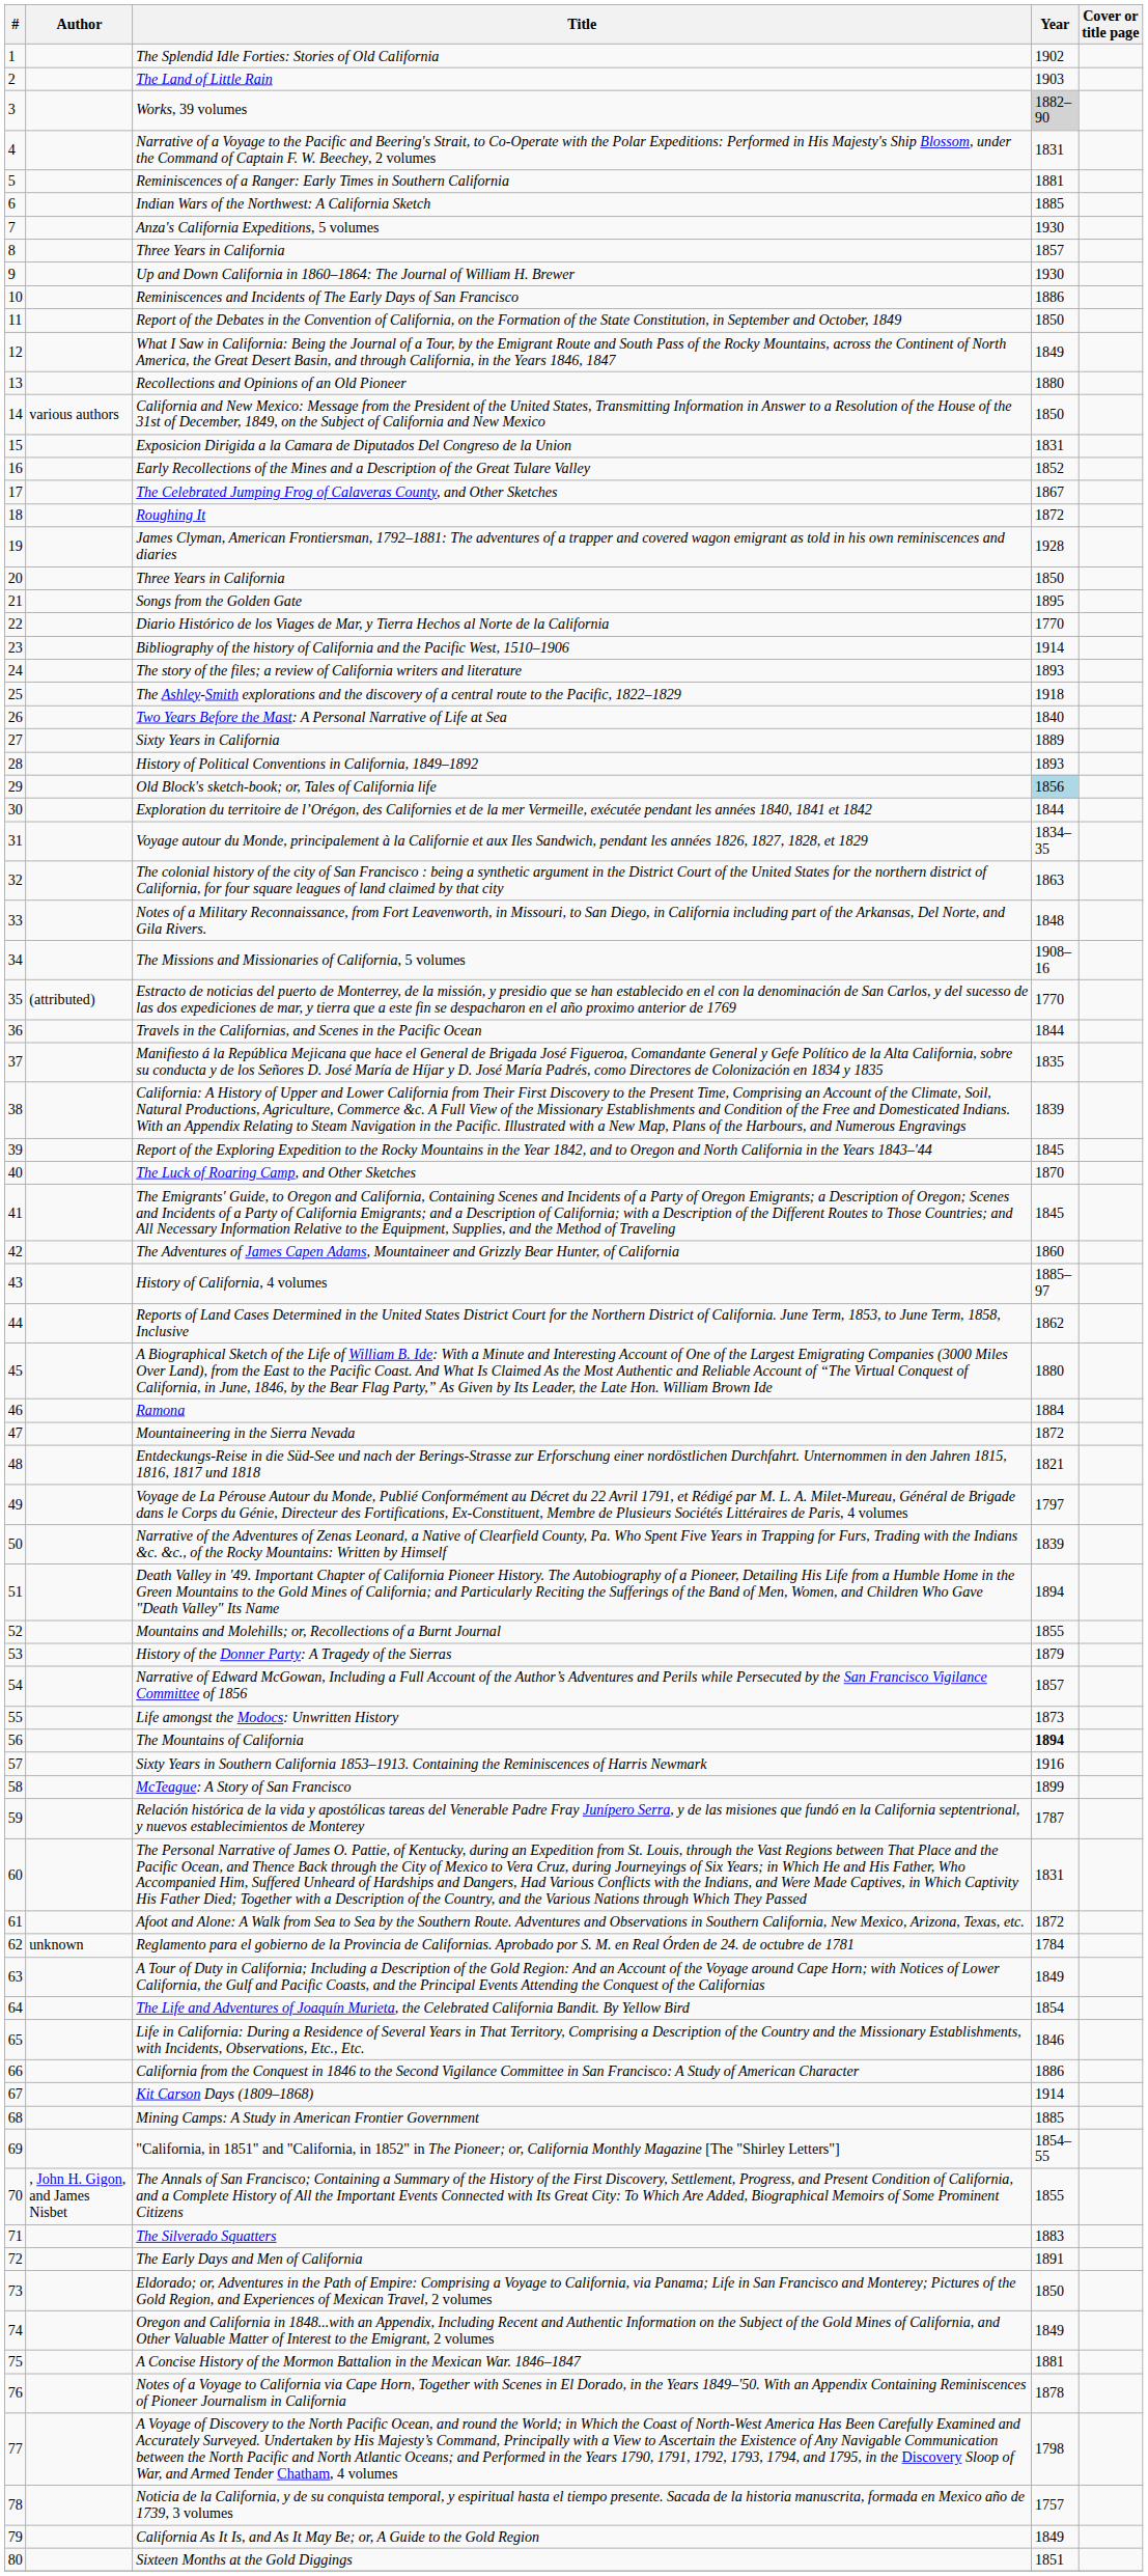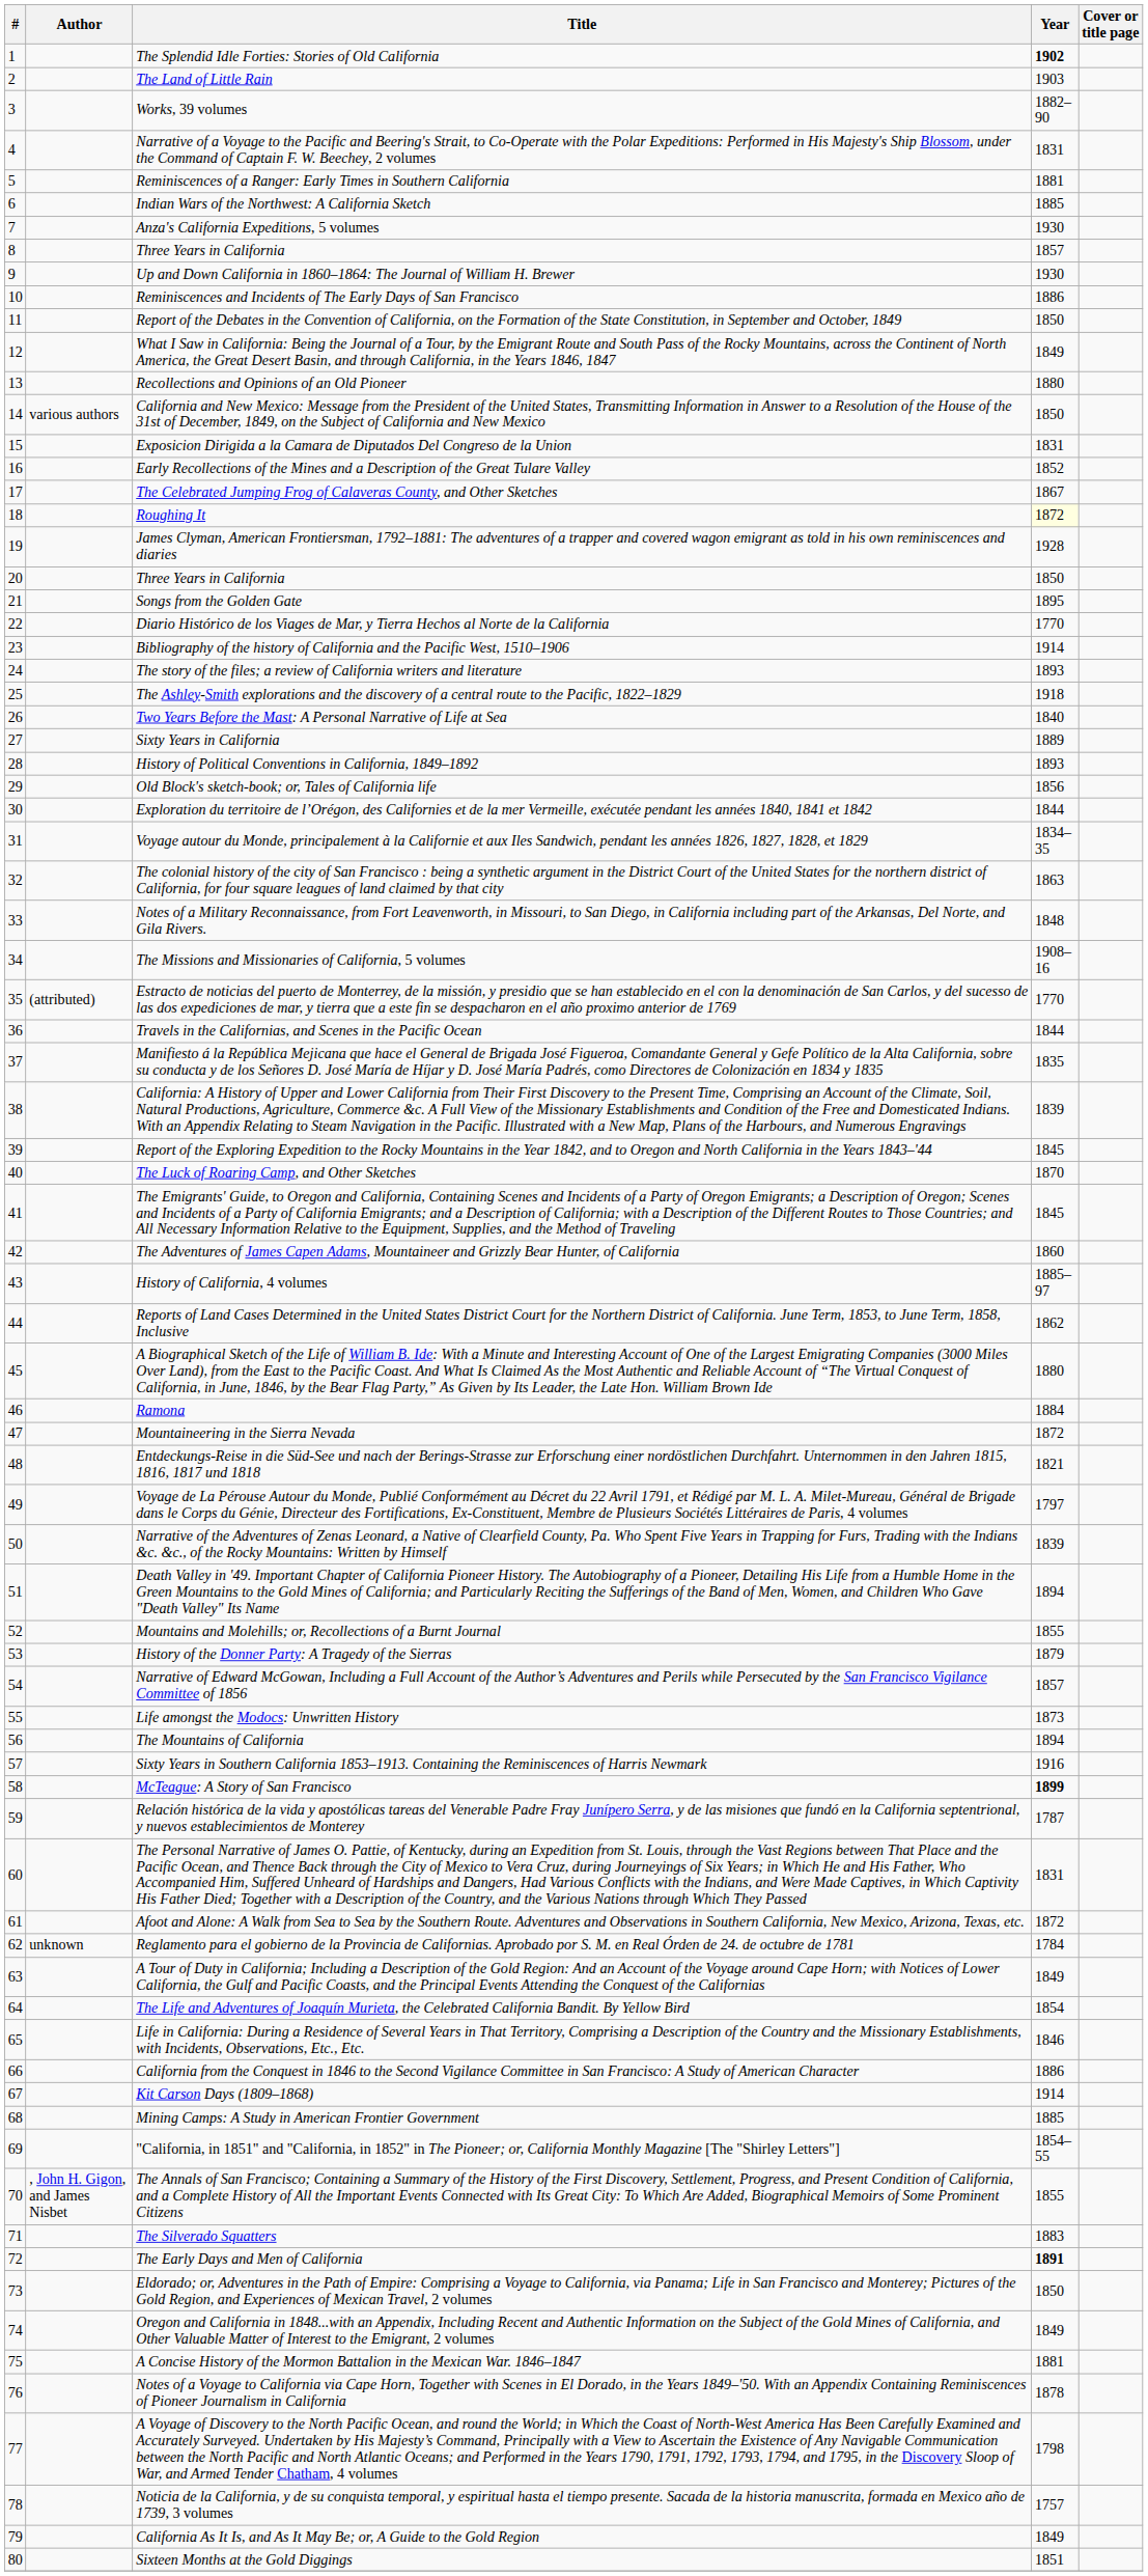The Splendid Idle Forties: Stories of Old California | Year: normal -> bold
Works, 39 volumes | Year: lightgrey background -> no background
Roughing It | Year: no background -> lightyellow background
Old Block's sketch-book; or, Tales of California life | Year: lightblue background -> no background
The Mountains of California | Year: bold -> normal
McTeague: A Story of San Francisco | Year: normal -> bold
The Early Days and Men of California | Year: normal -> bold
